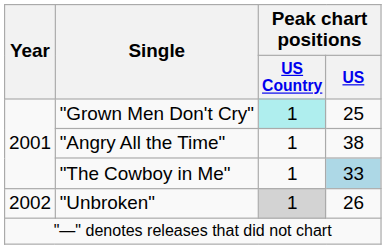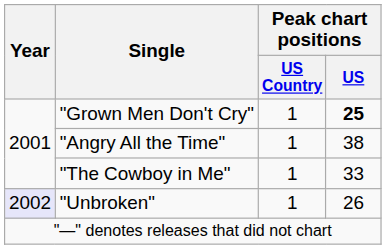"Grown Men Don't Cry" | Peak chart positions / US Country: paleturquoise background -> no background
"Grown Men Don't Cry" | Peak chart positions / US: normal -> bold
"The Cowboy in Me" | Peak chart positions / US: lightblue background -> no background
"Unbroken" | Year: no background -> lavender background
"Unbroken" | Peak chart positions / US Country: lightgrey background -> no background
